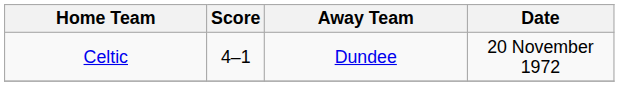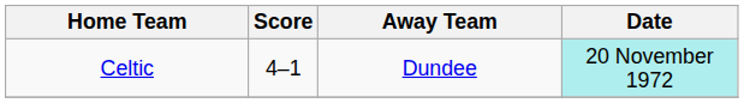Celtic | Date: no background -> paleturquoise background
